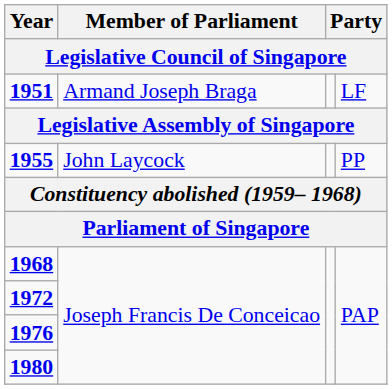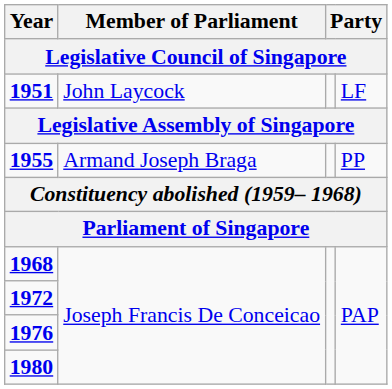1951 | Member of Parliament: Armand Joseph Braga -> John Laycock
1955 | Member of Parliament: John Laycock -> Armand Joseph Braga
